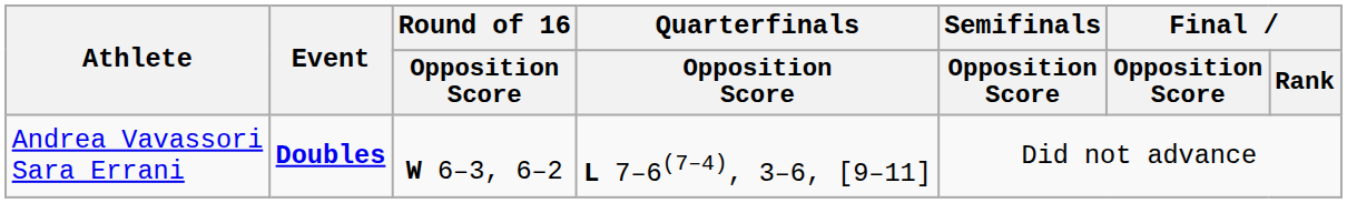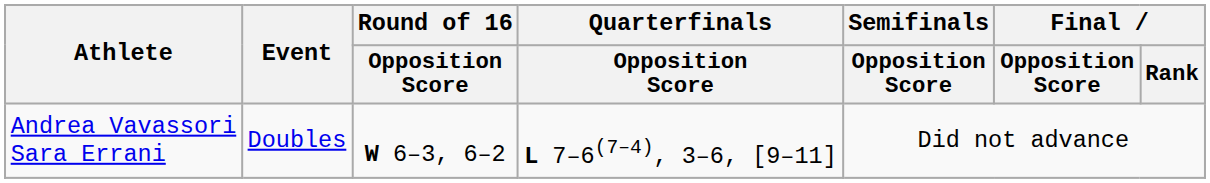Andrea Vavassori Sara Errani | Event: bold -> normal
